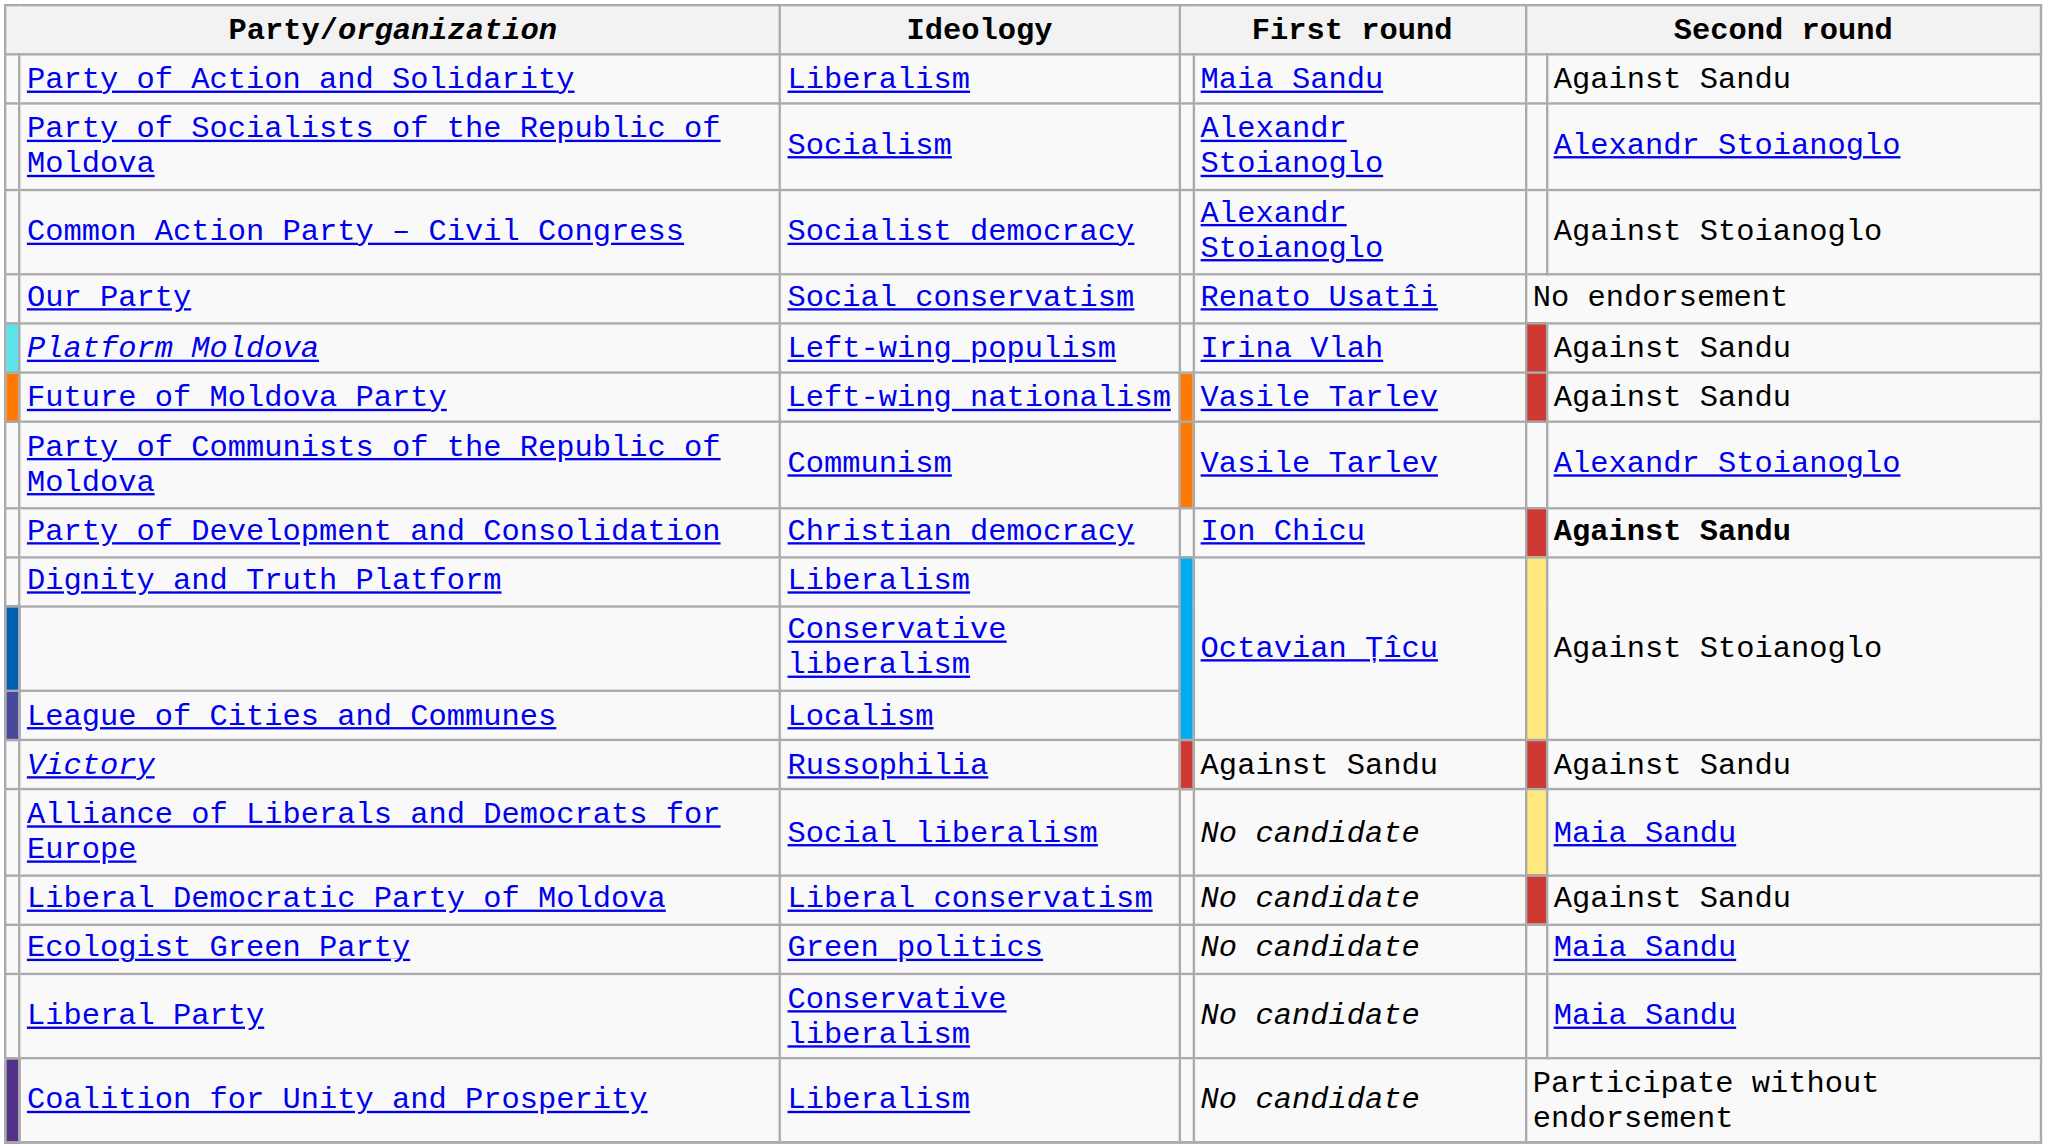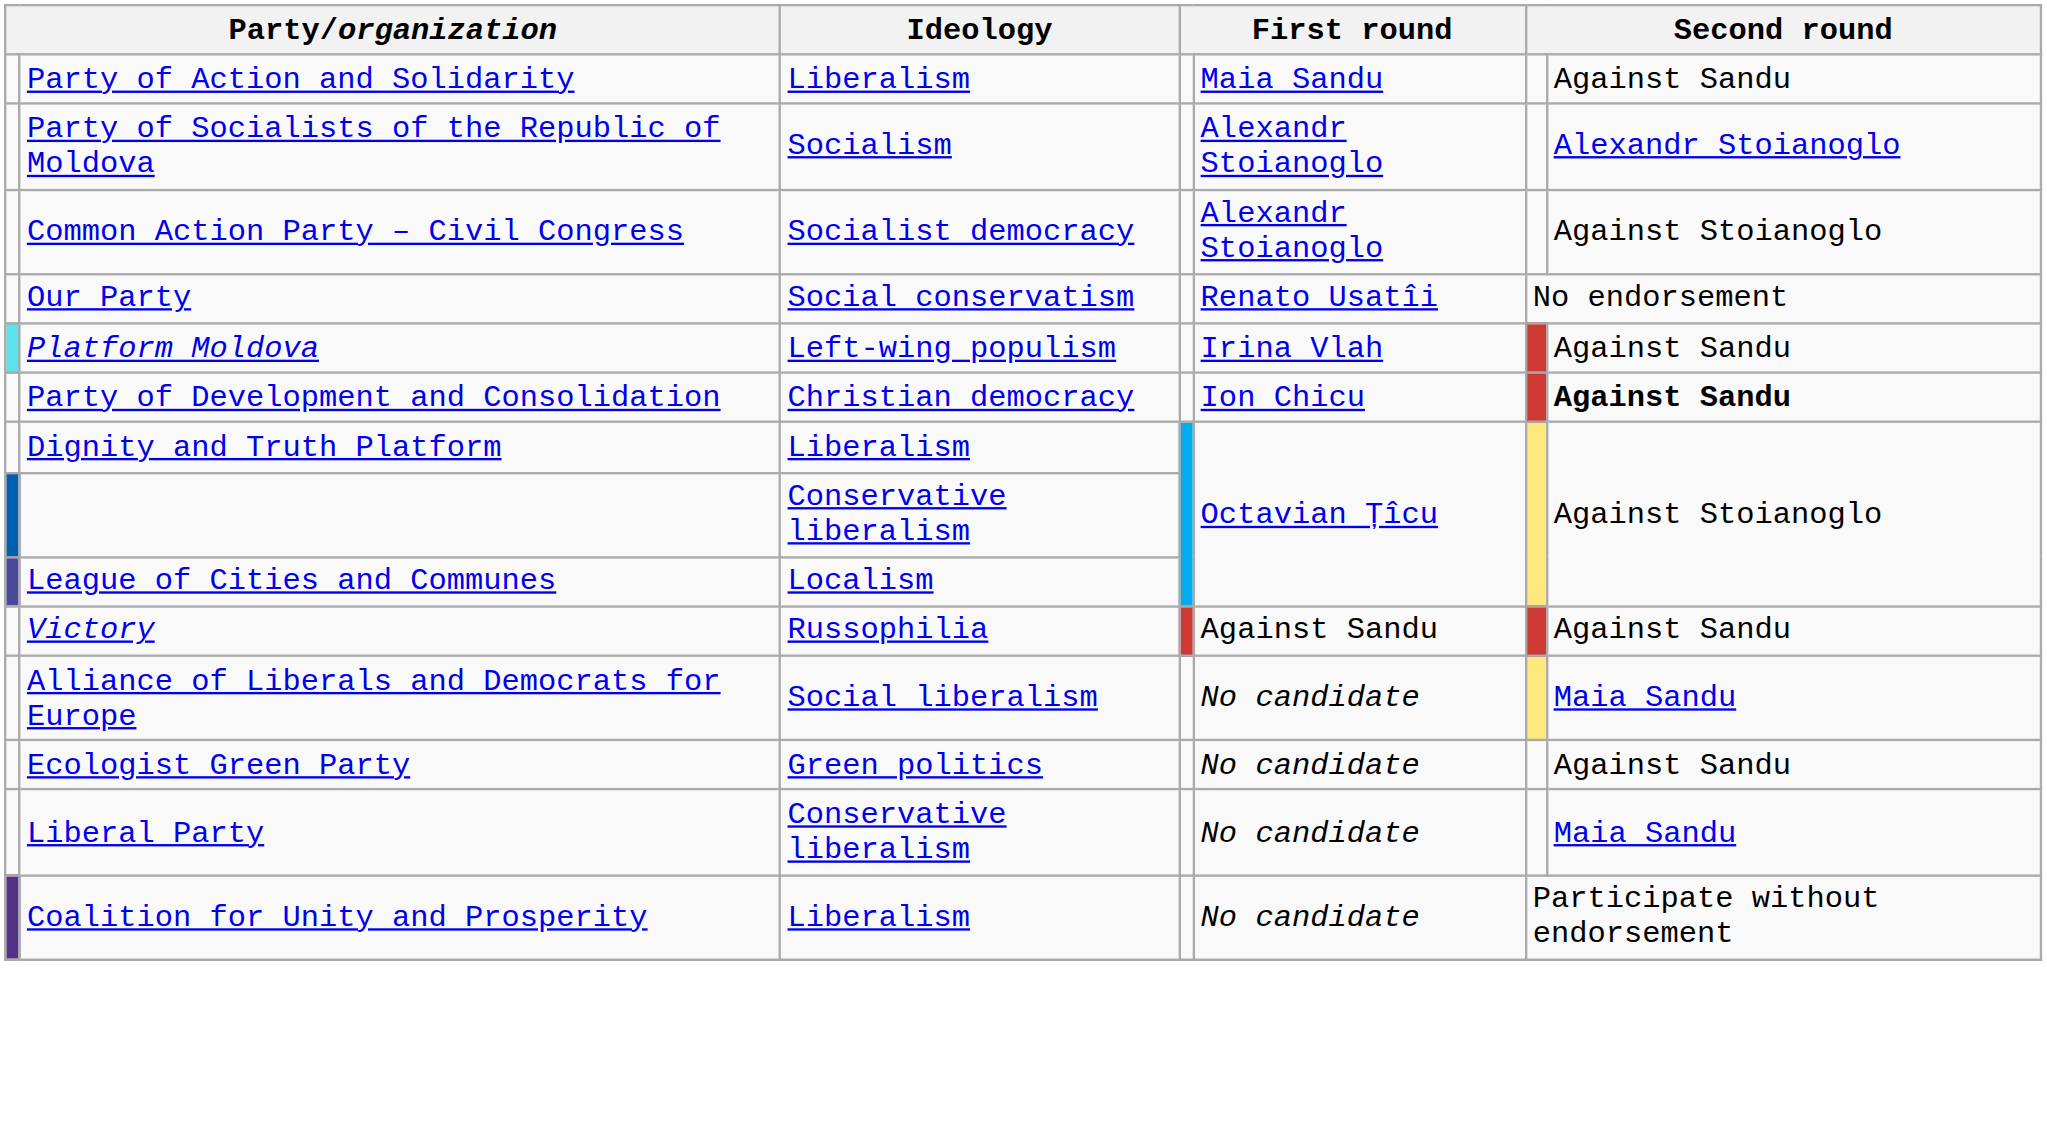- row: Future of Moldova Party | Left-wing nationalism | Vasile Tarlev | Against Sandu
- row: Party of Communists of the Republic of Moldova | Communism | Vasile Tarlev | Alexandr Stoianoglo
- row: Liberal Democratic Party of Moldova | Liberal conservatism | No candidate | Against Sandu
Ecologist Green Party | column 7: Maia Sandu -> Against Sandu
